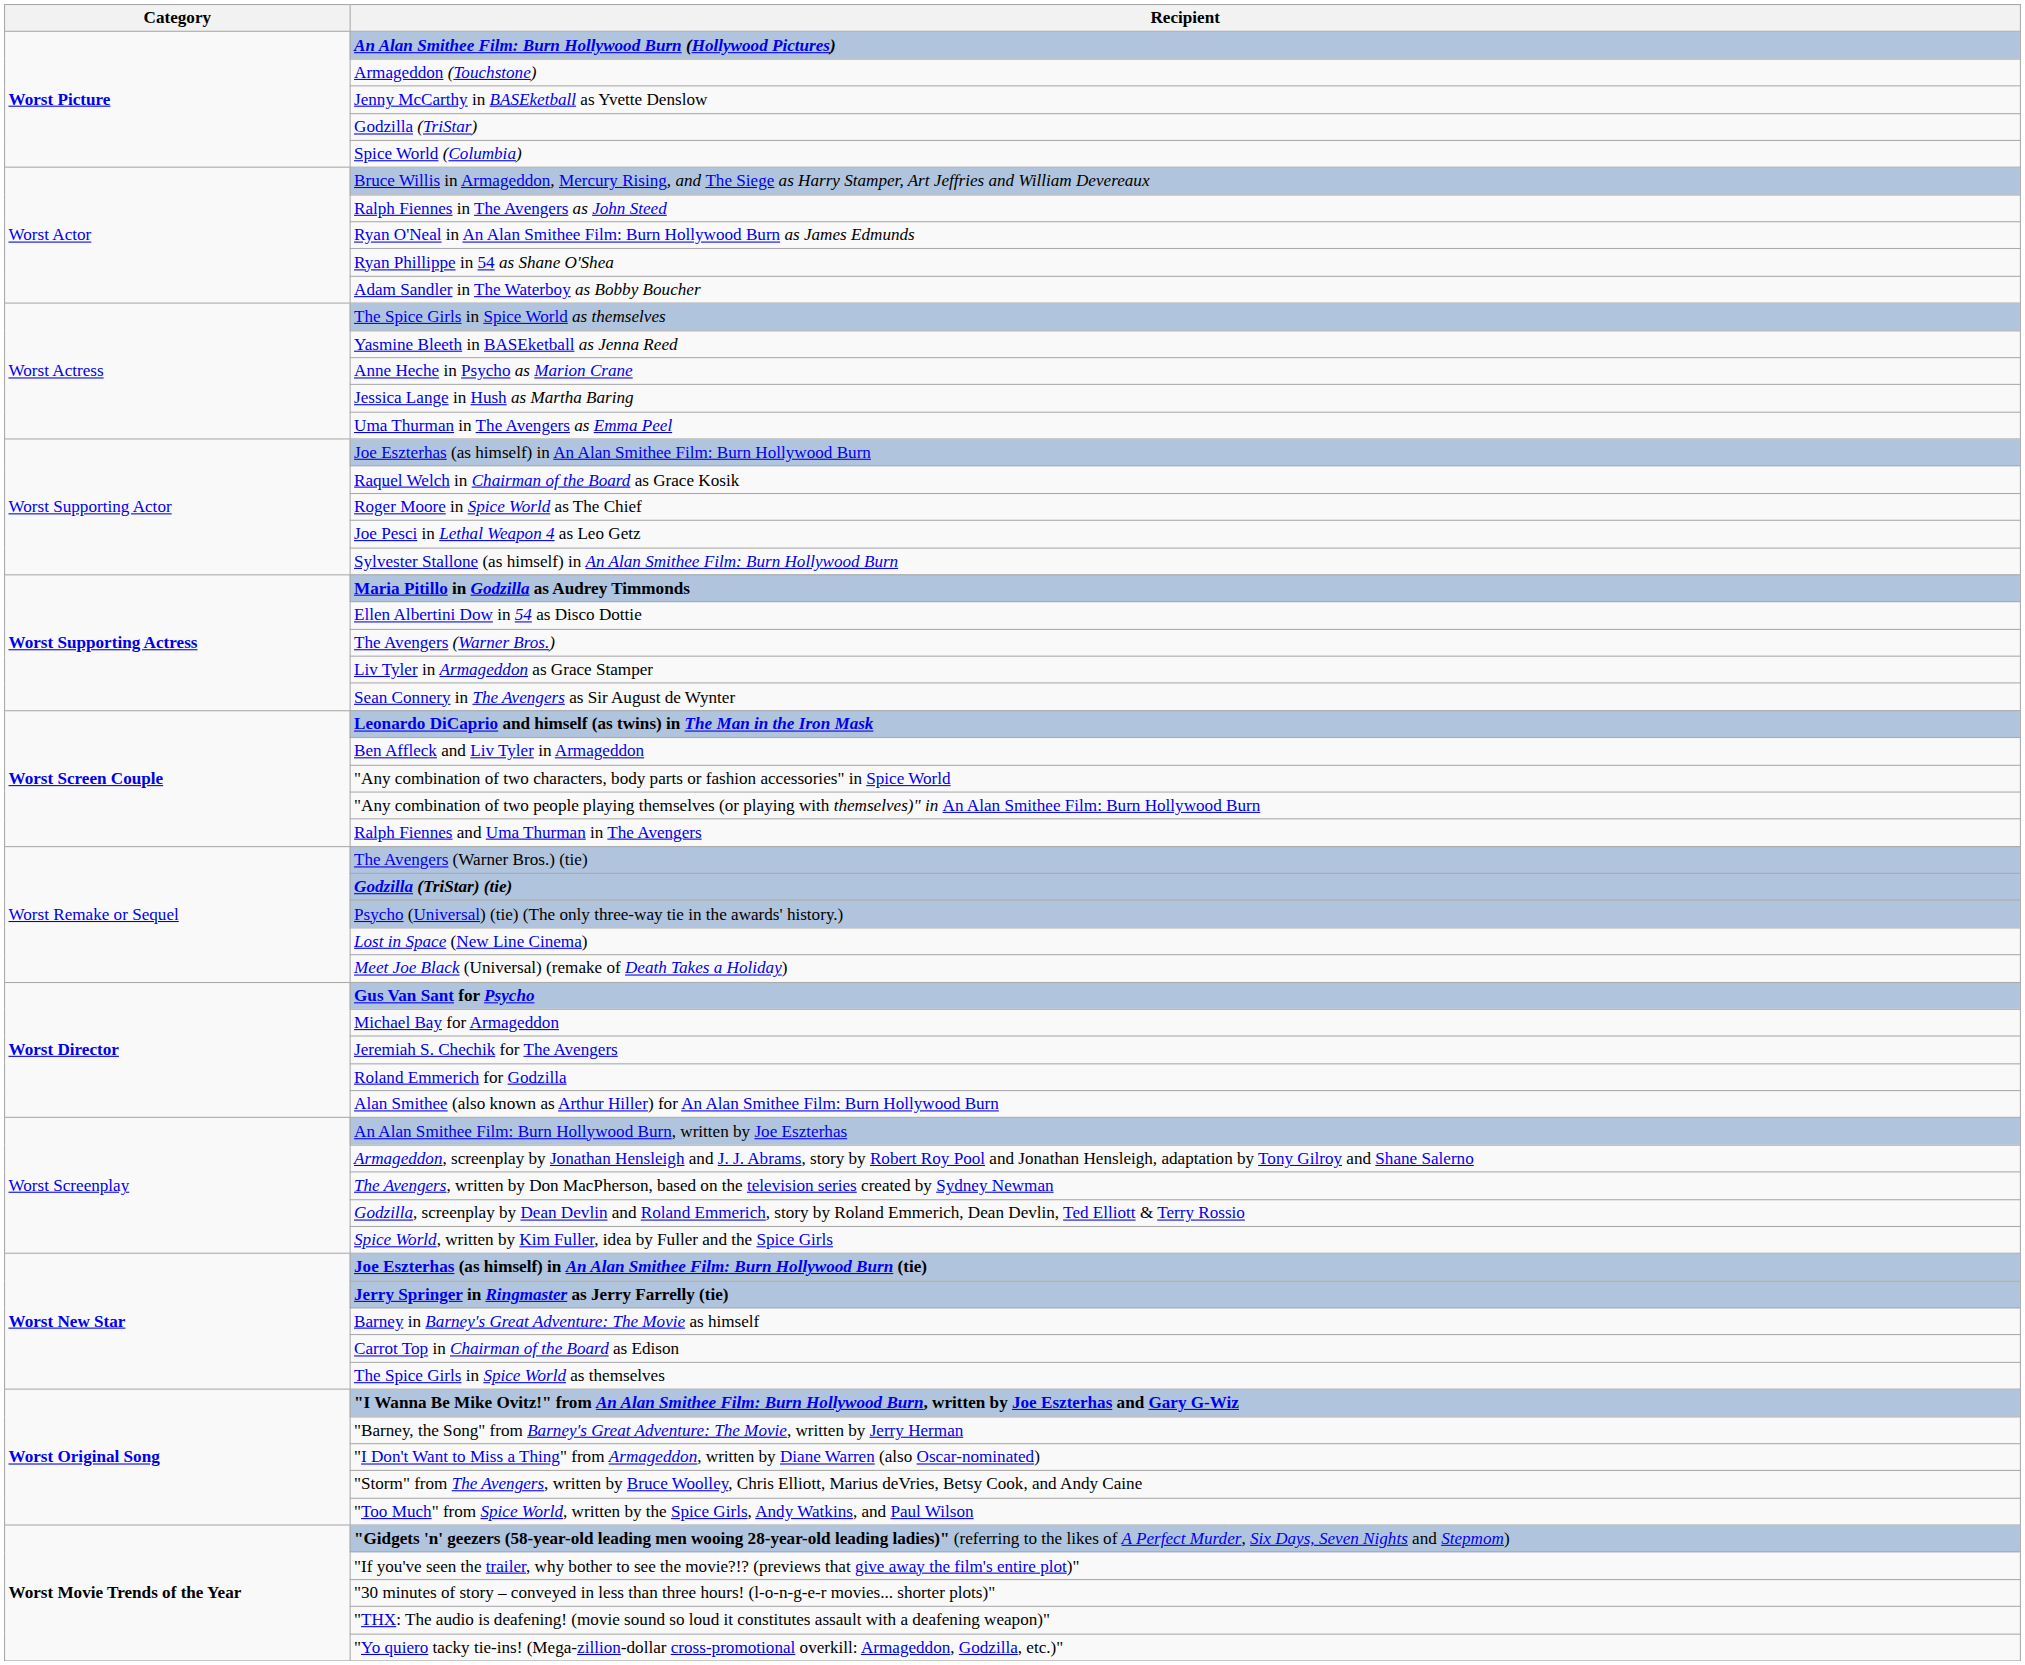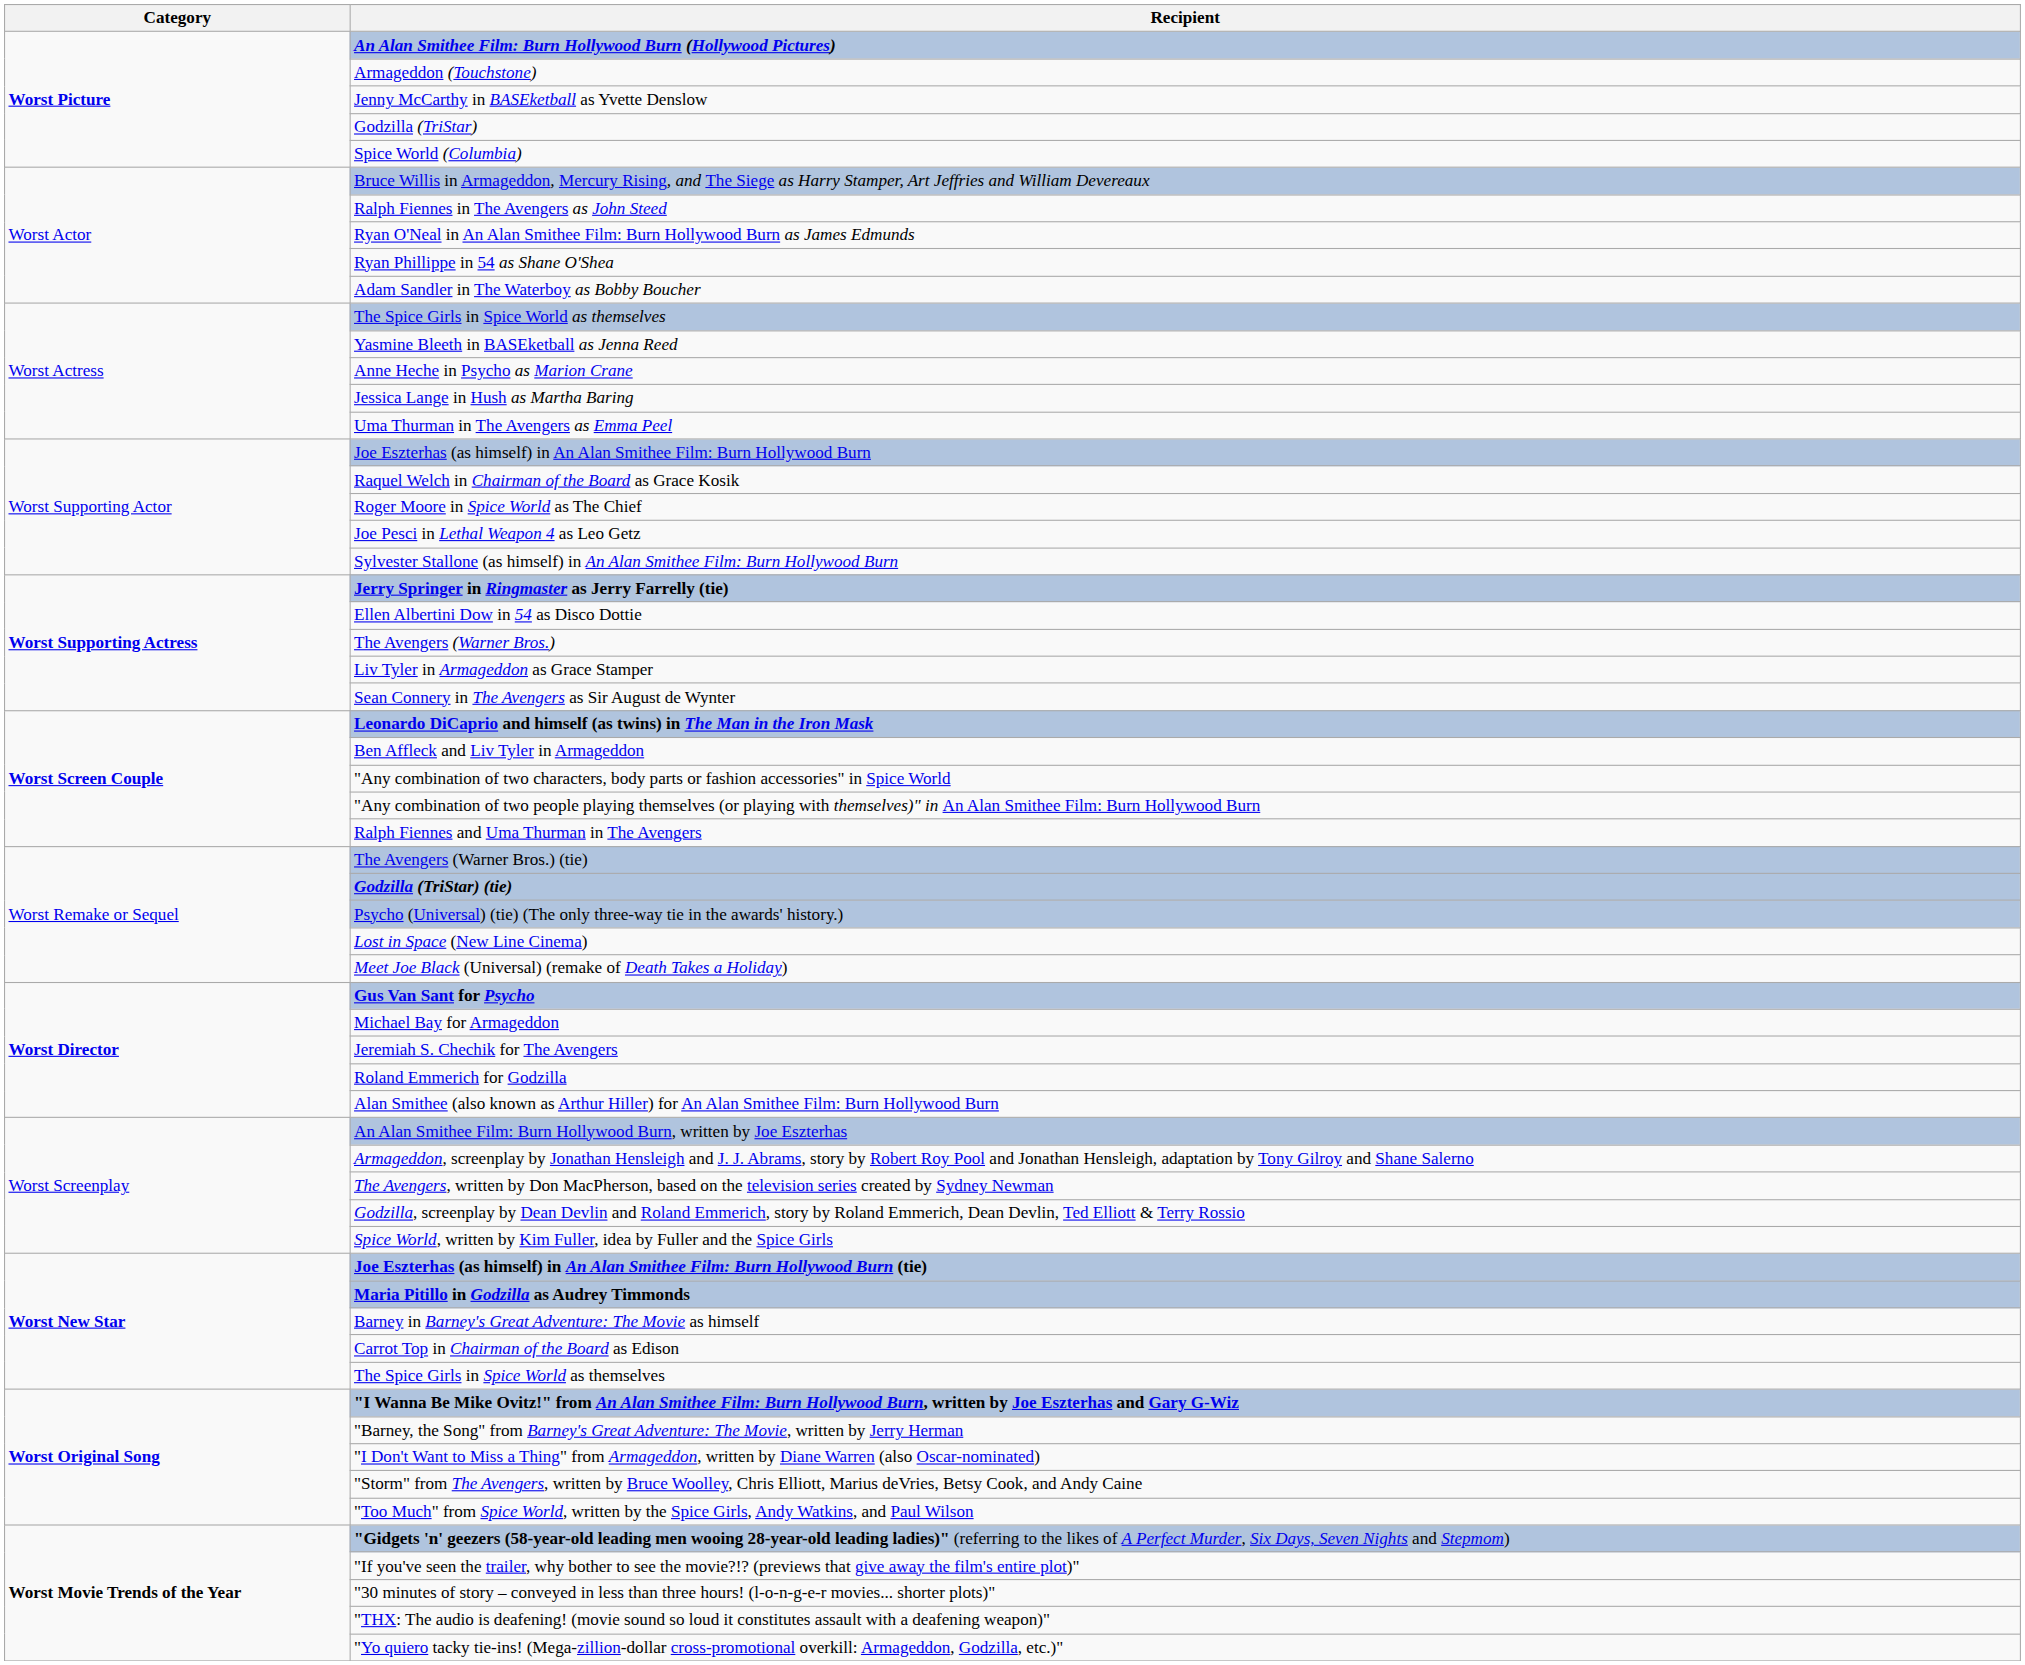row 22 | Recipient: Maria Pitillo in Godzilla as Audrey Timmonds -> Jerry Springer in Ringmaster as Jerry Farrelly (tie)
row 48 | Recipient: Jerry Springer in Ringmaster as Jerry Farrelly (tie) -> Maria Pitillo in Godzilla as Audrey Timmonds
